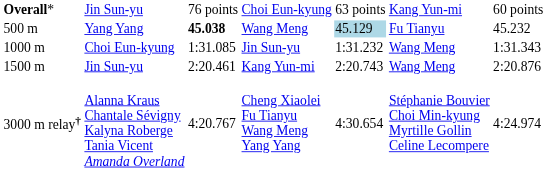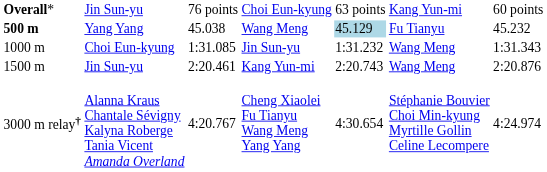Yang Yang | column 1: normal -> bold
Yang Yang | column 3: bold -> normal
